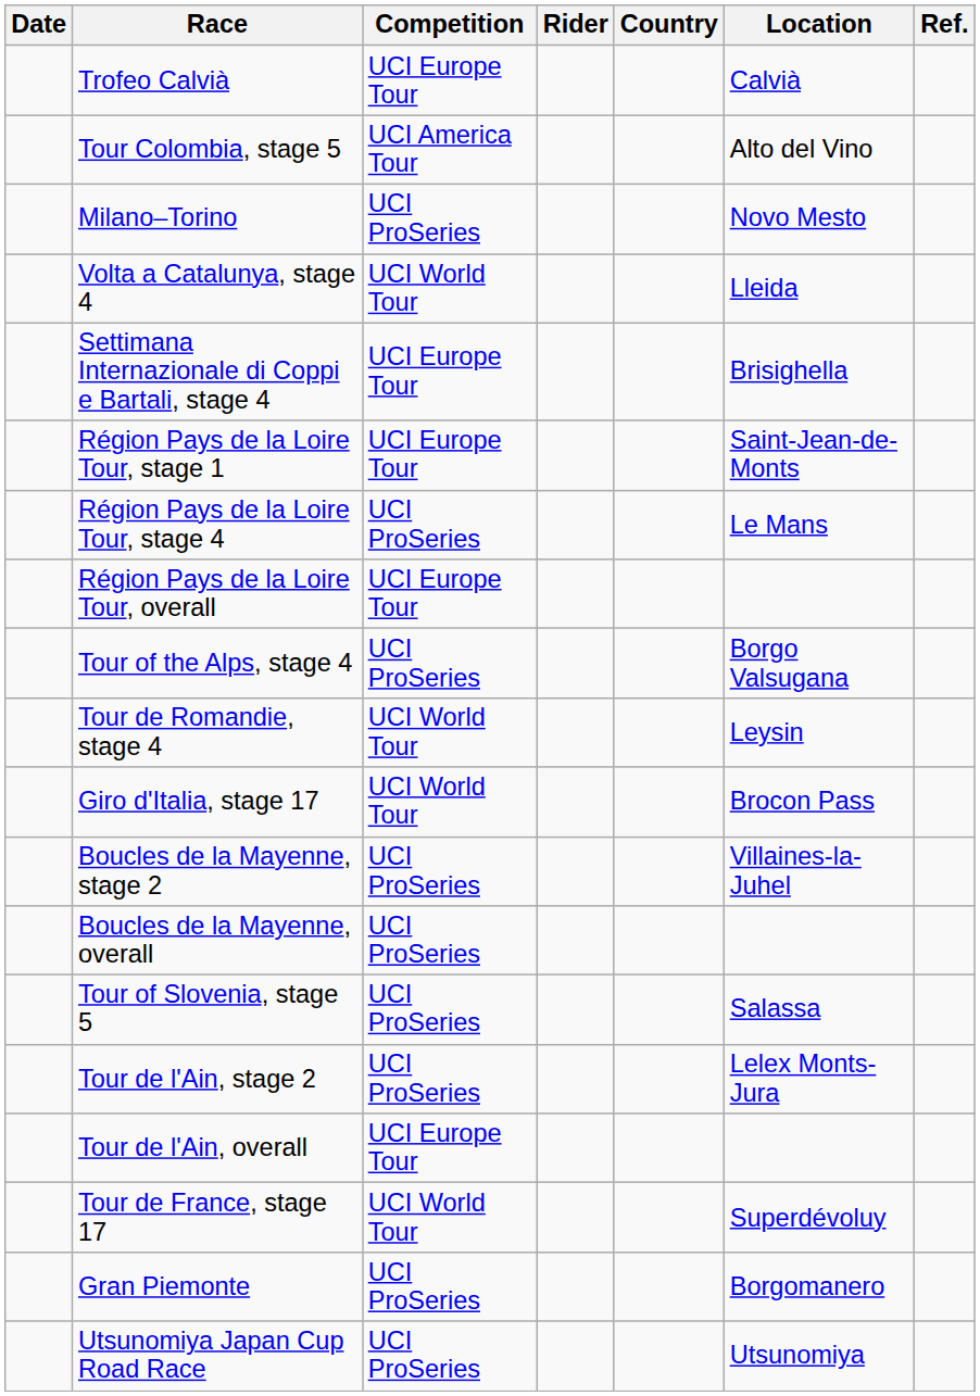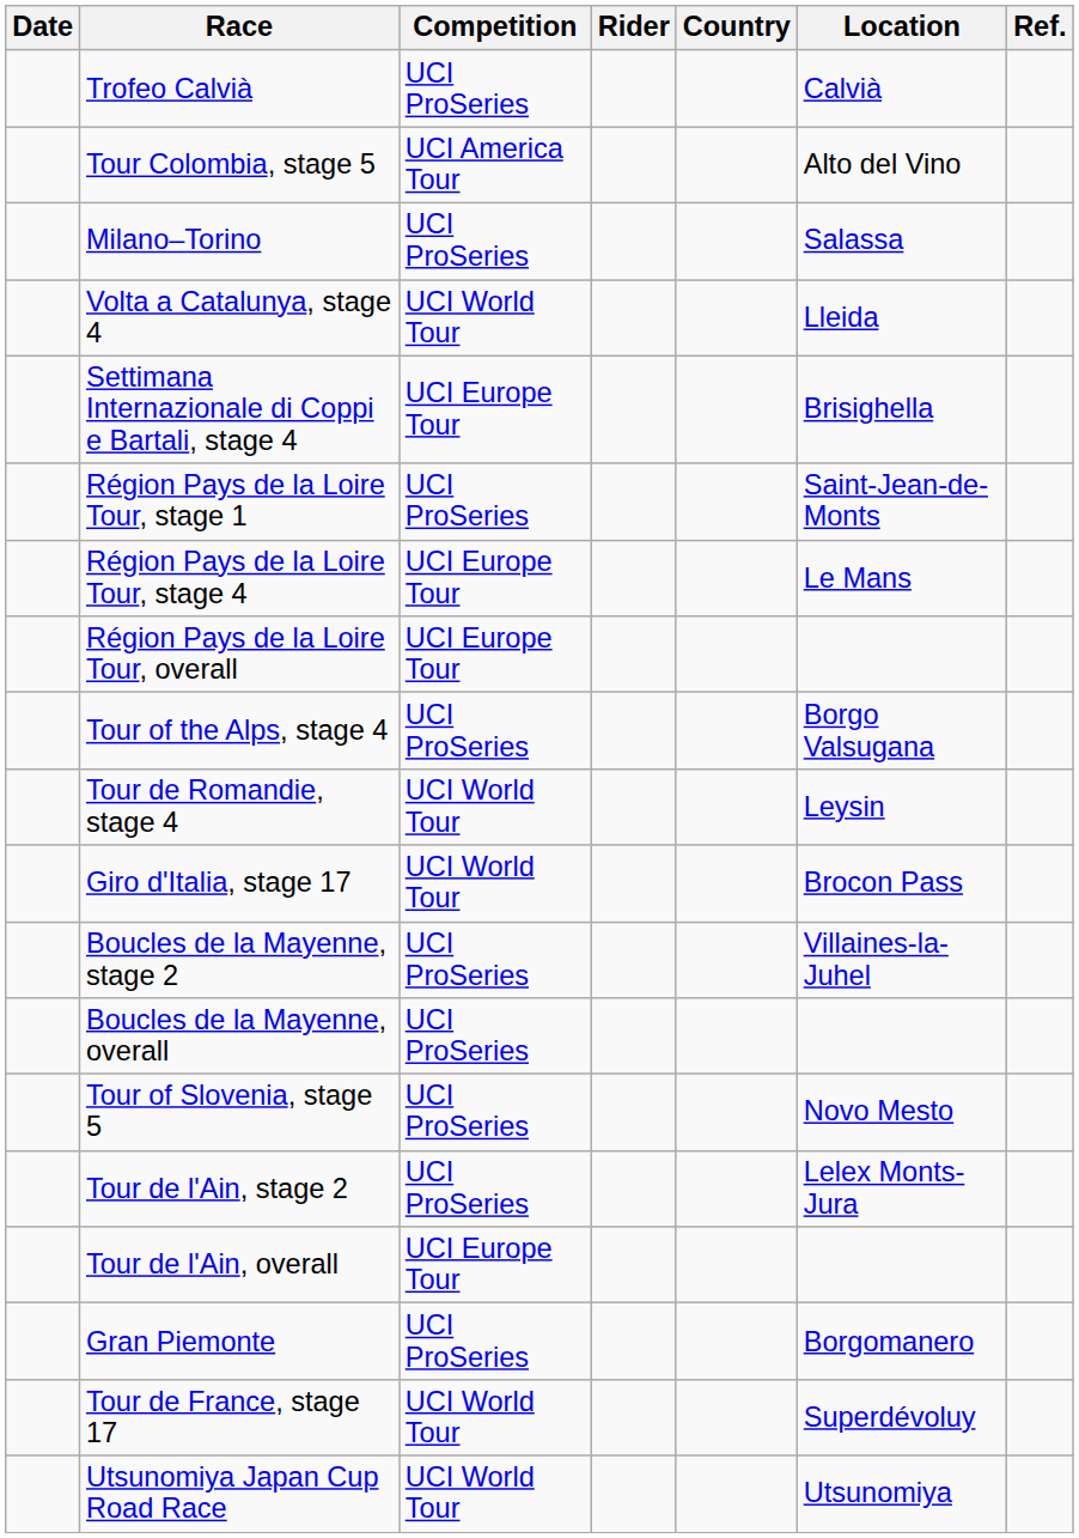Trofeo Calvià | Competition: UCI Europe Tour -> UCI ProSeries
Milano–Torino | Location: Novo Mesto -> Salassa
Région Pays de la Loire Tour, stage 1 | Competition: UCI Europe Tour -> UCI ProSeries
Région Pays de la Loire Tour, stage 4 | Competition: UCI ProSeries -> UCI Europe Tour
Tour of Slovenia, stage 5 | Location: Salassa -> Novo Mesto
rows swapped: Tour de France, stage 17 <-> Gran Piemonte
Utsunomiya Japan Cup Road Race | Competition: UCI ProSeries -> UCI World Tour
